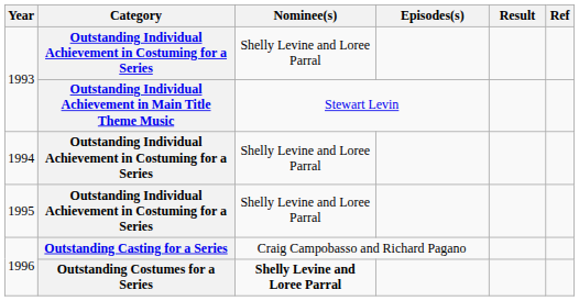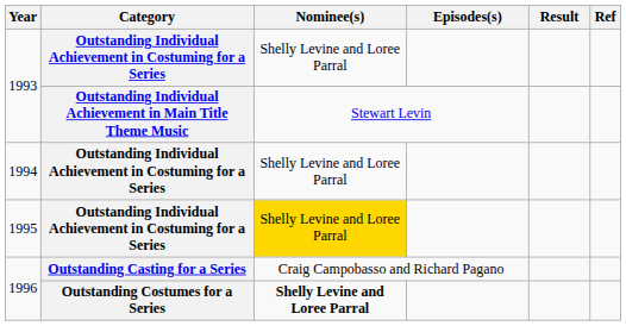1995 | Nominee(s): no background -> gold background
